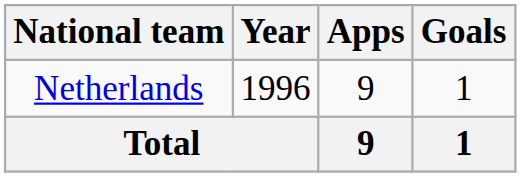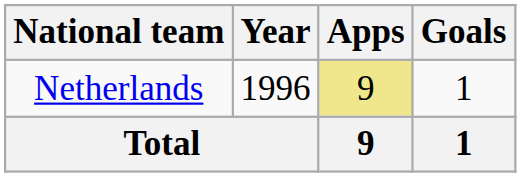Netherlands | Apps: no background -> khaki background
